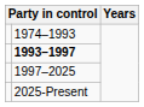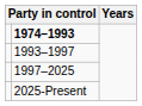1974–1993 | column 2: normal -> bold
1993–1997 | column 2: bold -> normal
